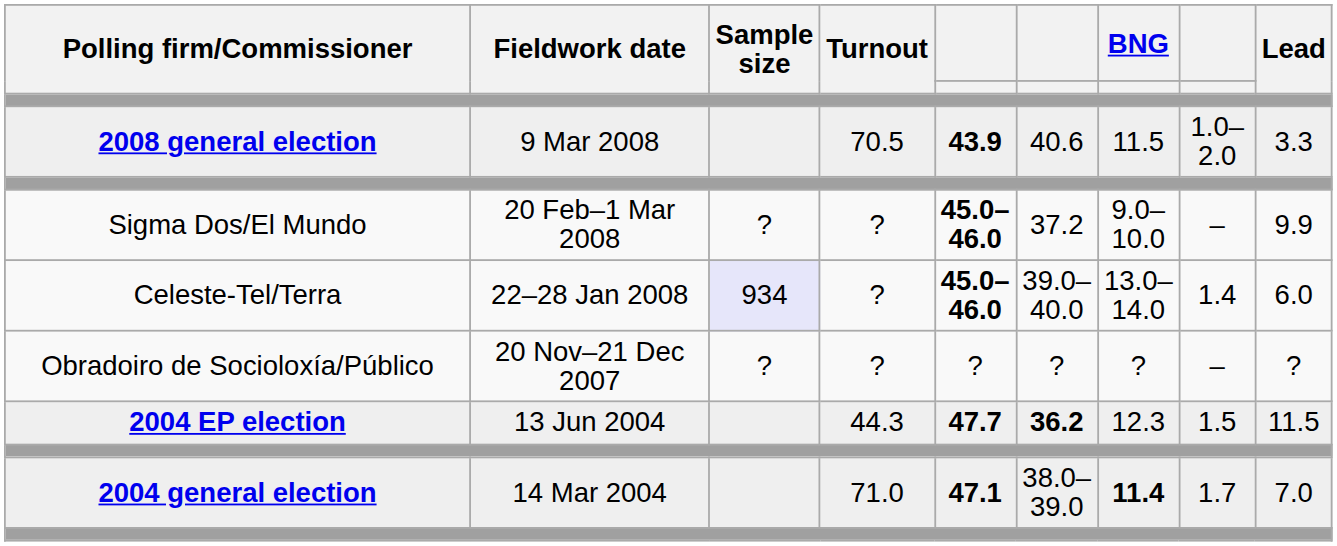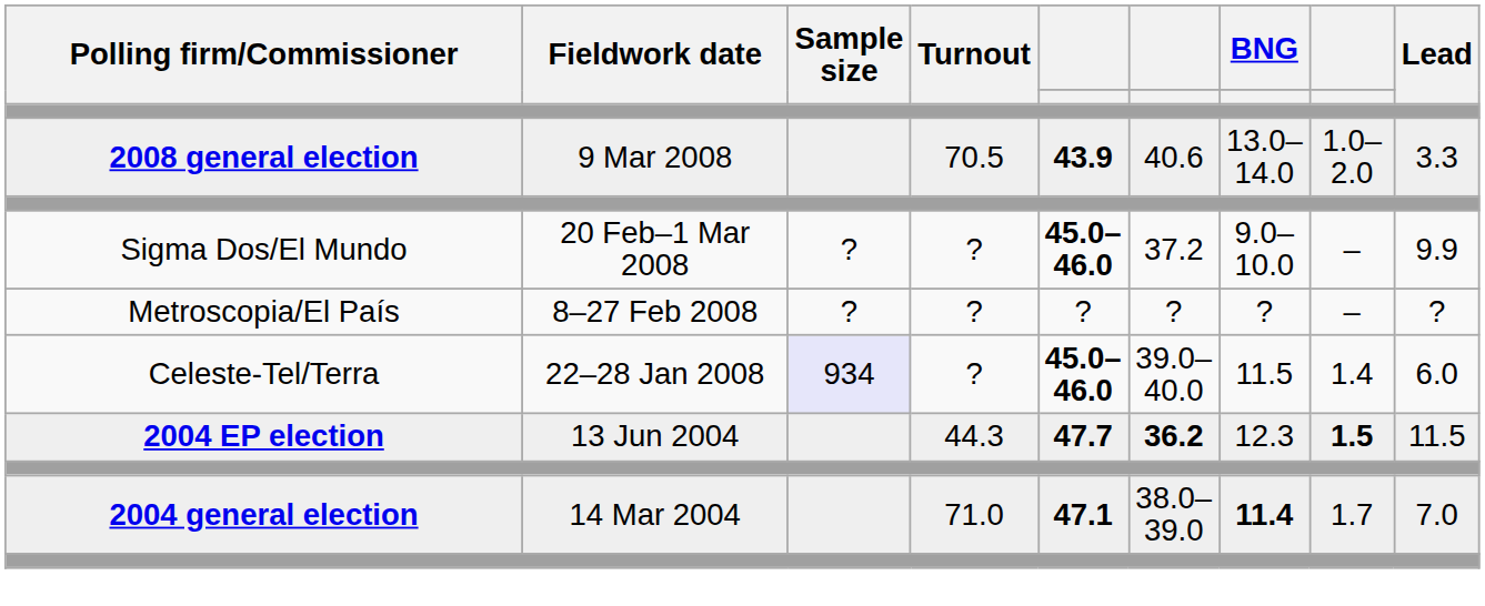2008 general election | BNG: 11.5 -> 13.0– 14.0
+ row: Metroscopia/El País | 8–27 Feb 2008 | ? | ? | ? | ? | ? | – | ?
Celeste-Tel/Terra | BNG: 13.0– 14.0 -> 11.5
- row: Obradoiro de Socioloxía/Público | 20 Nov–21 Dec 2007 | ? | ? | ? | ? | ? | – | ?
2004 EP election | column 8: normal -> bold
